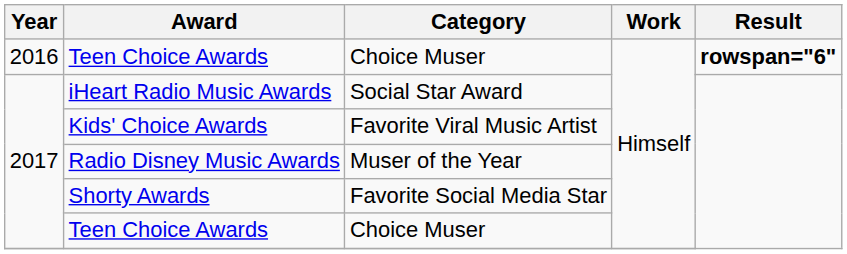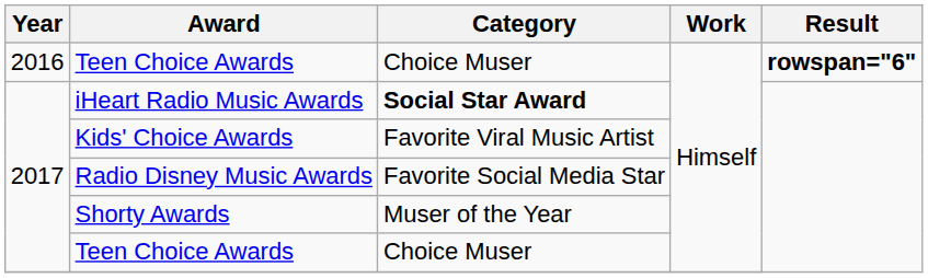iHeart Radio Music Awards | Category: normal -> bold
Radio Disney Music Awards | Category: Muser of the Year -> Favorite Social Media Star
Shorty Awards | Category: Favorite Social Media Star -> Muser of the Year
